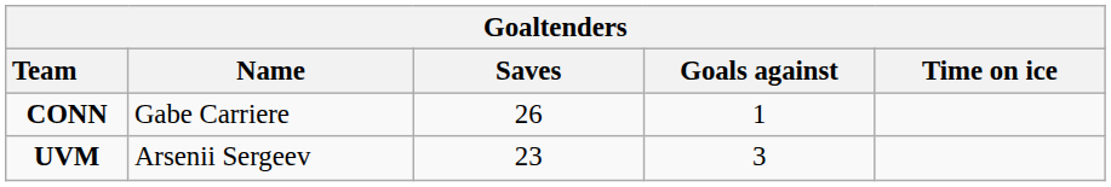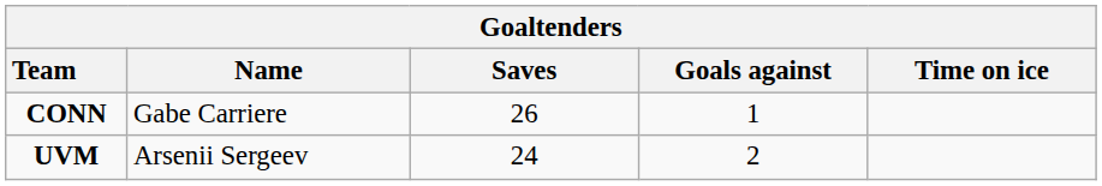UVM | Saves: 23 -> 24
UVM | Goals against: 3 -> 2
